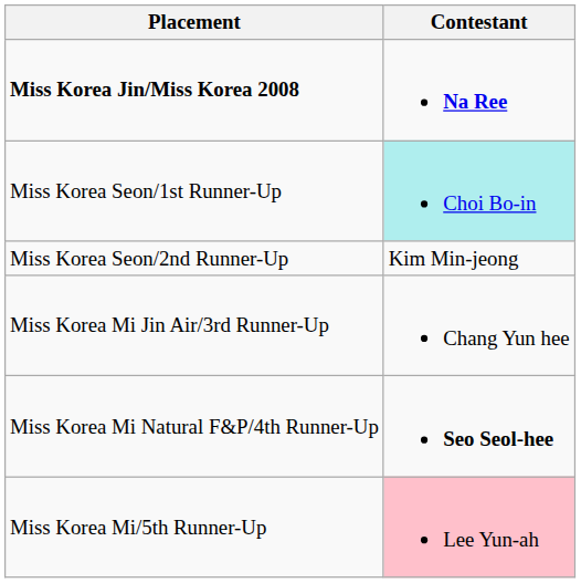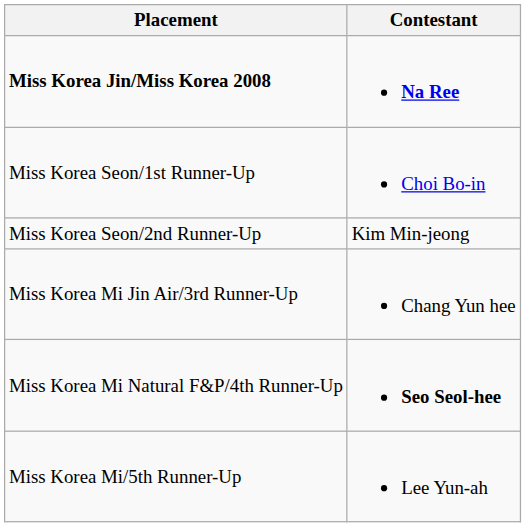Miss Korea Seon/1st Runner-Up | Contestant: paleturquoise background -> no background
Miss Korea Mi/5th Runner-Up | Contestant: pink background -> no background
